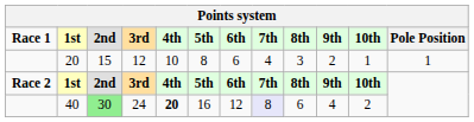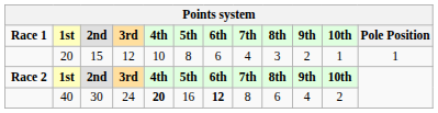40 | 2nd: lightgreen background -> no background
40 | 6th: normal -> bold
40 | 7th: lavender background -> no background
